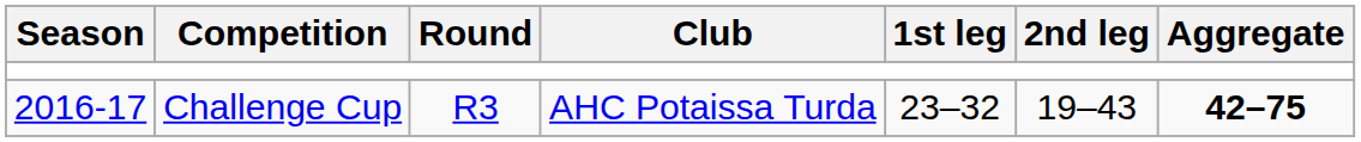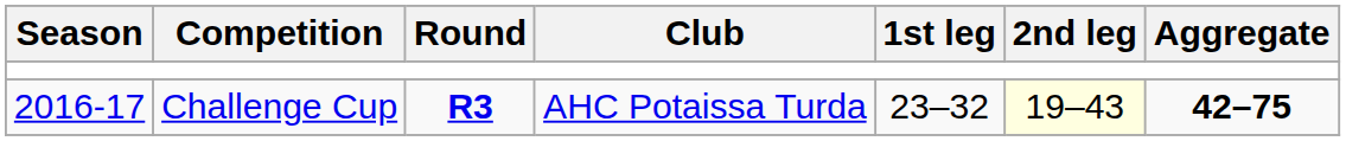Challenge Cup | Round: normal -> bold
Challenge Cup | 2nd leg: no background -> lightyellow background
